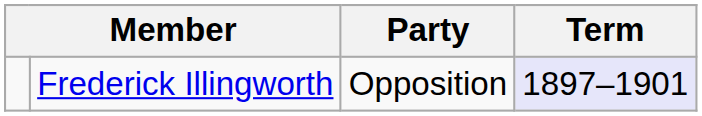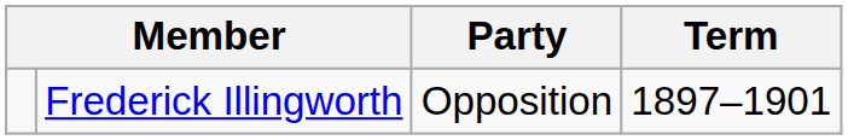Frederick Illingworth | Term: lavender background -> no background
